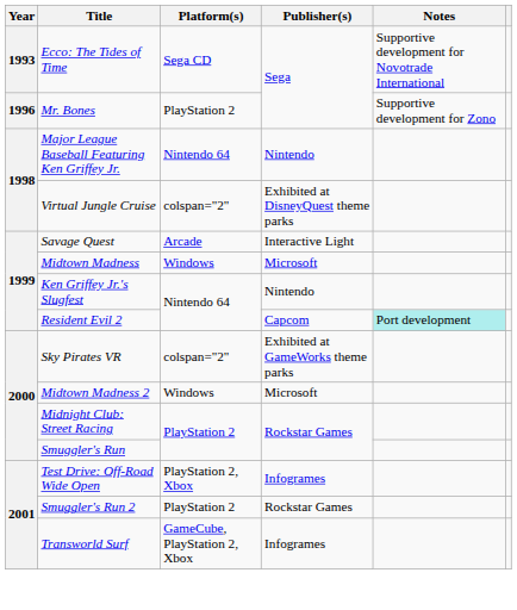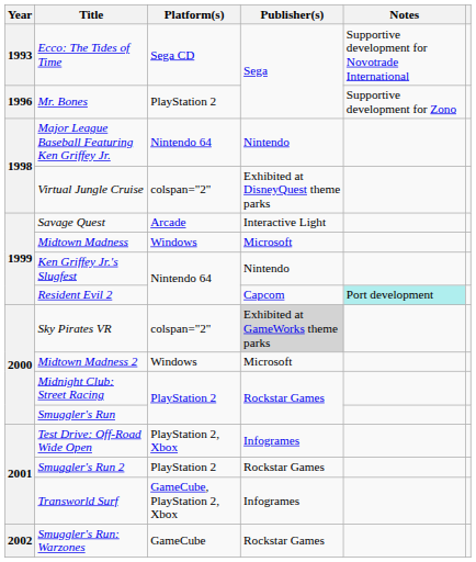Sky Pirates VR | Publisher(s): no background -> lightgrey background
+ row: 2002 | Smuggler's Run: Warzones | GameCube | Rockstar Games
